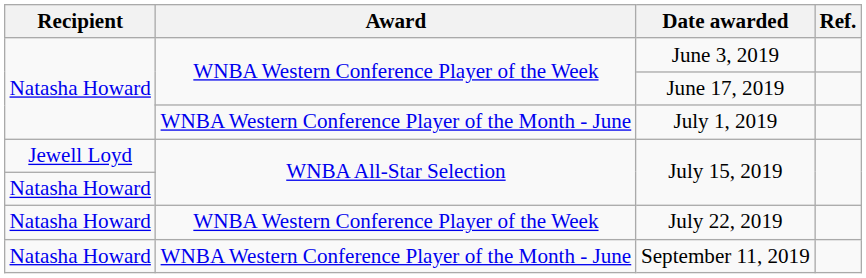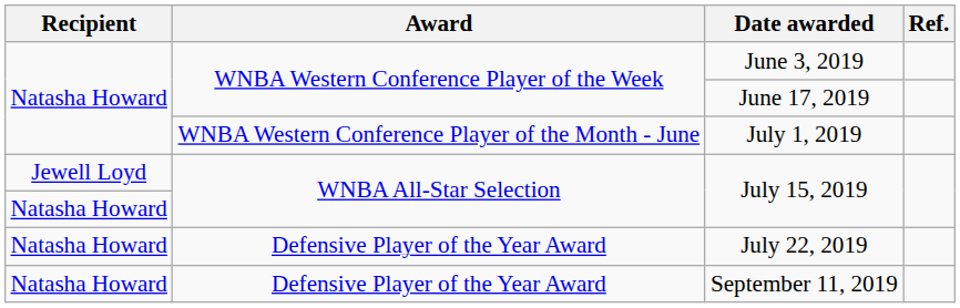July 22, 2019 | Award: WNBA Western Conference Player of the Week -> Defensive Player of the Year Award
September 11, 2019 | Award: WNBA Western Conference Player of the Month - June -> Defensive Player of the Year Award
